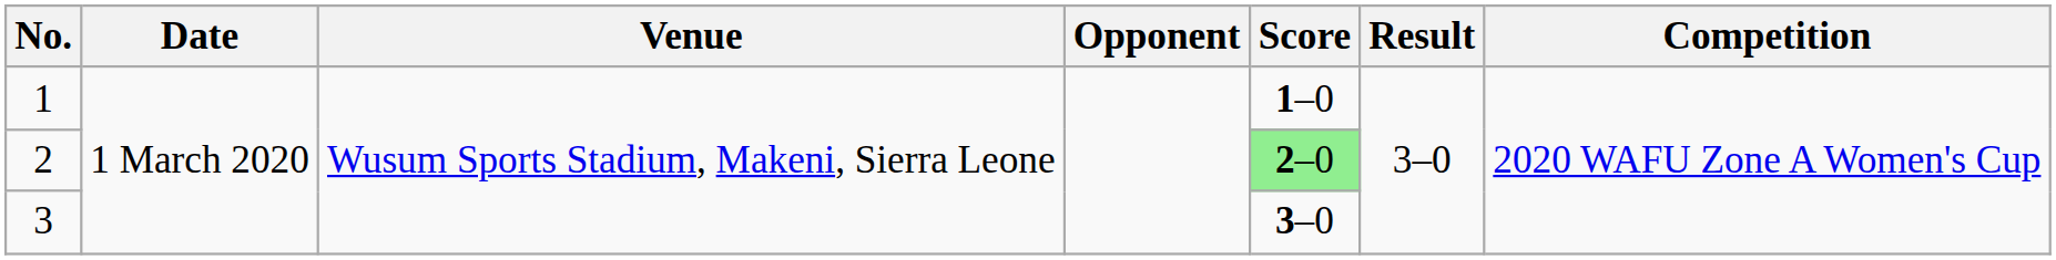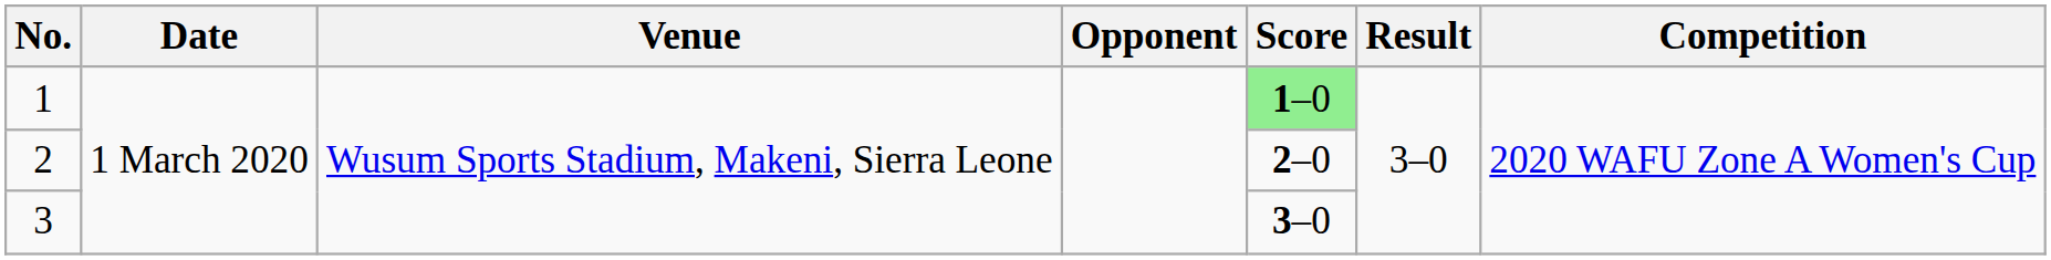1 | Score: no background -> lightgreen background
2 | Score: lightgreen background -> no background
